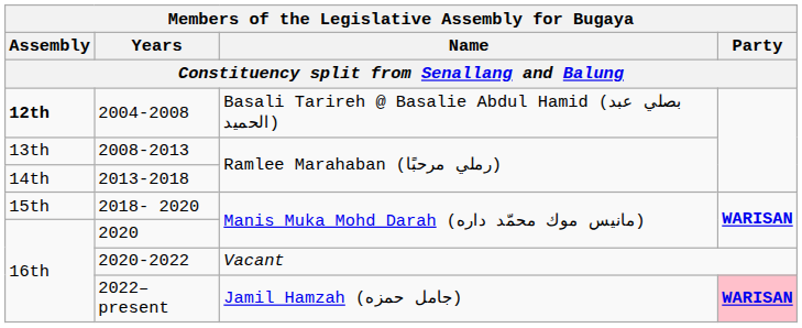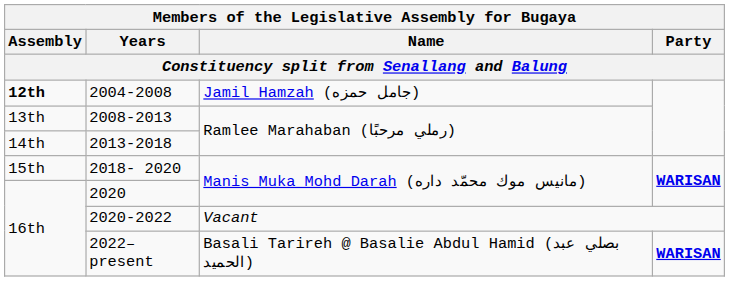2004-2008 | Name: Basali Tarireh @ Basalie Abdul Hamid (بصلي عبد الحميد) -> Jamil Hamzah (جامل حمزه)
2022–present | Name: Jamil Hamzah (جامل حمزه) -> Basali Tarireh @ Basalie Abdul Hamid (بصلي عبد الحميد)
2022–present | Party: pink background -> no background
